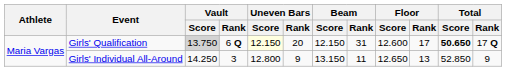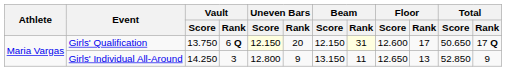Girls' Qualification | Vault / Score: lightgrey background -> no background
Girls' Qualification | Beam / Rank: no background -> lightyellow background
Girls' Qualification | Total / Score: bold -> normal
